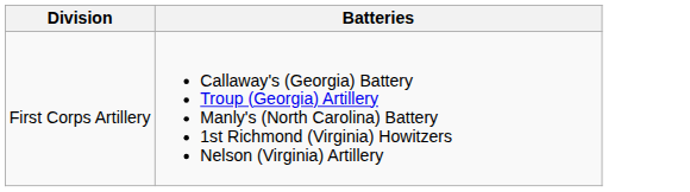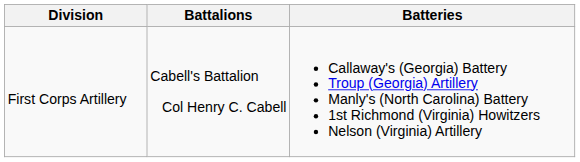+ column: Battalions | Cabell's Battalion Col Henry C. Cabell
